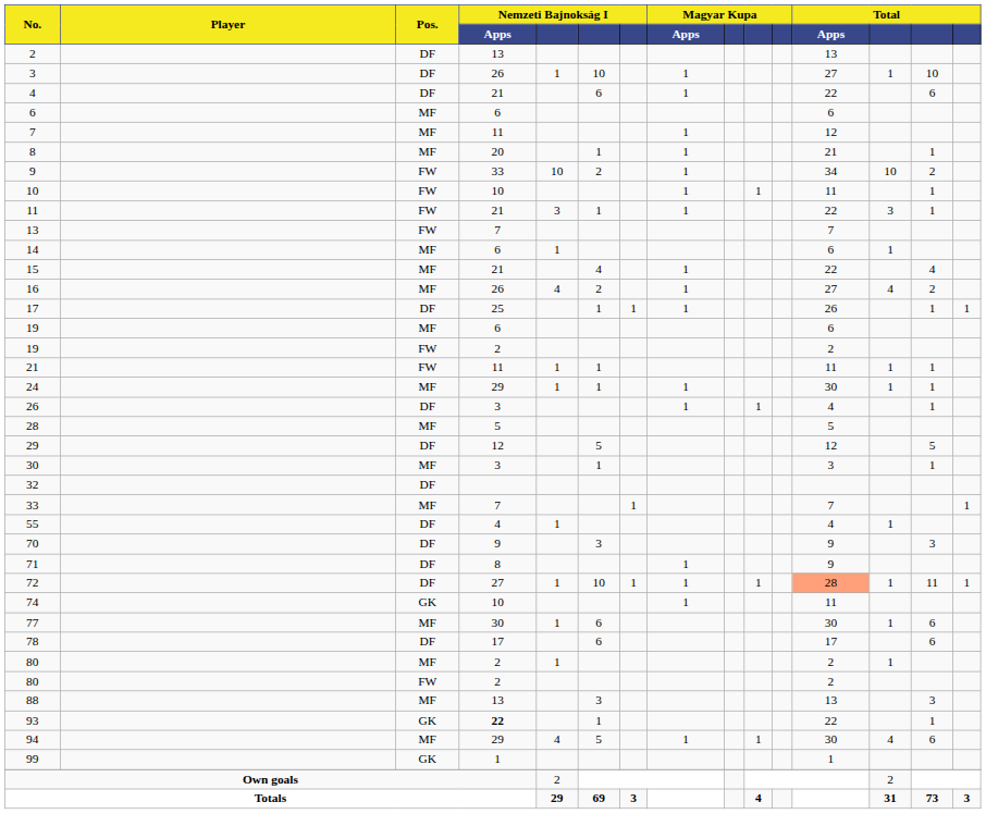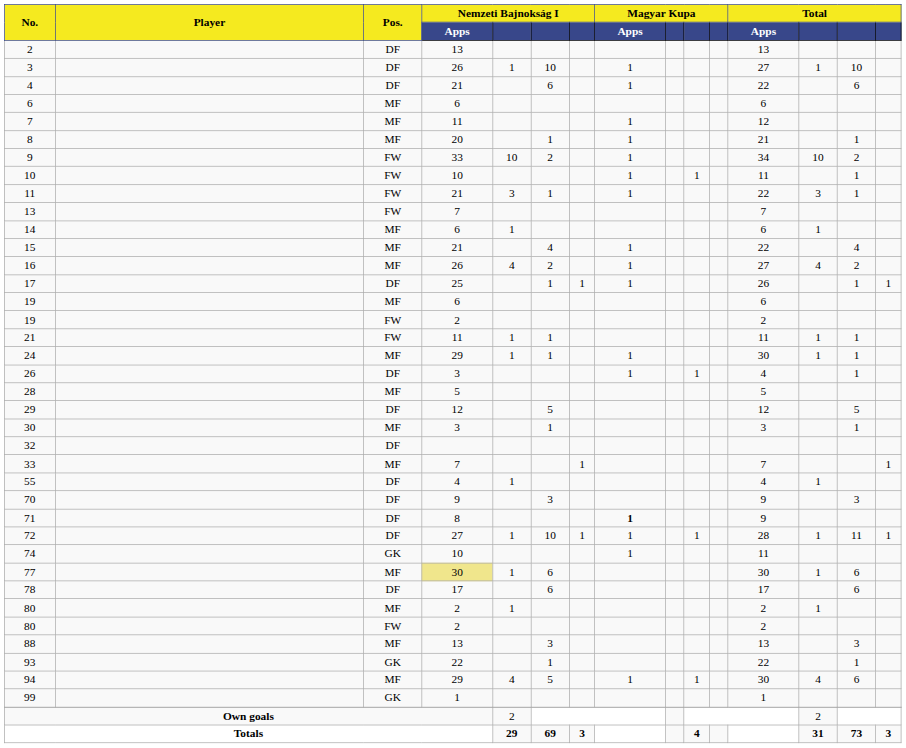71 | Magyar Kupa / Apps: normal -> bold
72 | Total / Apps: lightsalmon background -> no background
77 | Nemzeti Bajnokság I / Apps: no background -> khaki background
93 | Nemzeti Bajnokság I / Apps: bold -> normal
